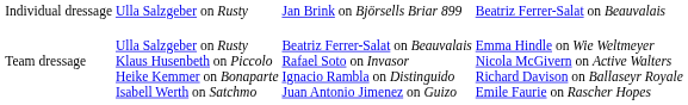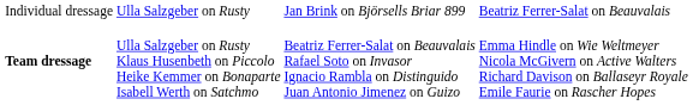Team dressage | column 1: normal -> bold
